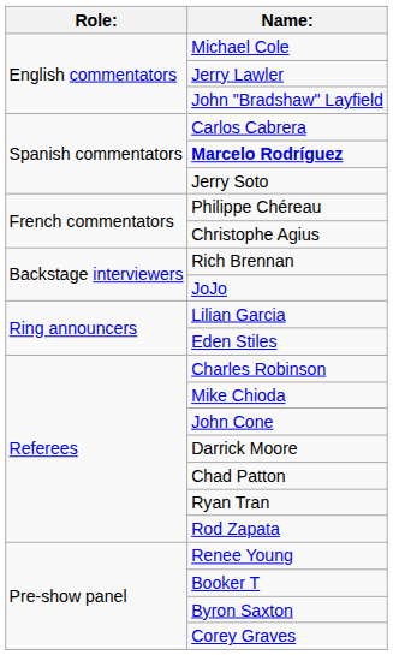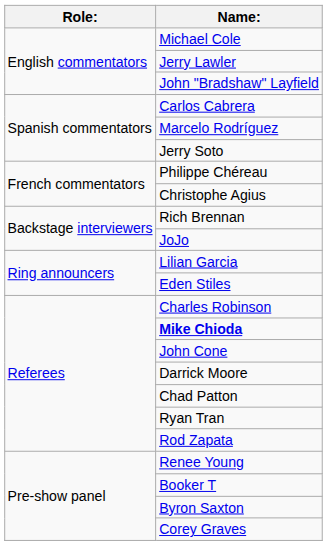Marcelo Rodríguez | Name:: bold -> normal
Mike Chioda | Name:: normal -> bold
